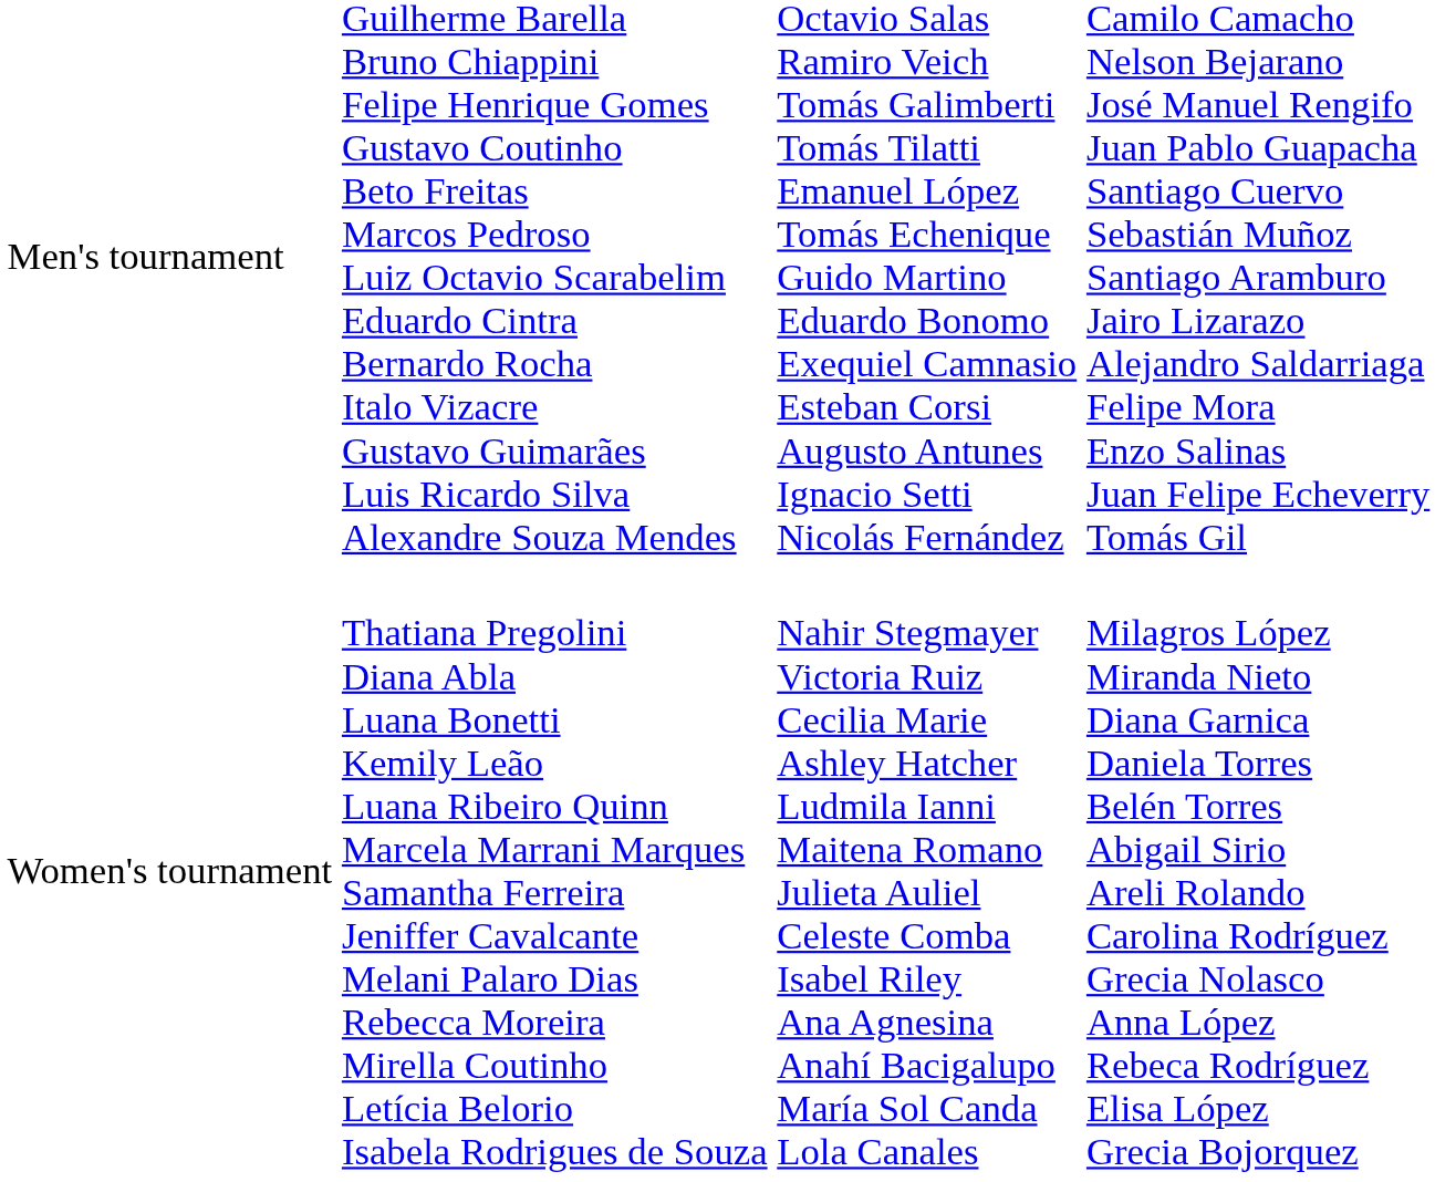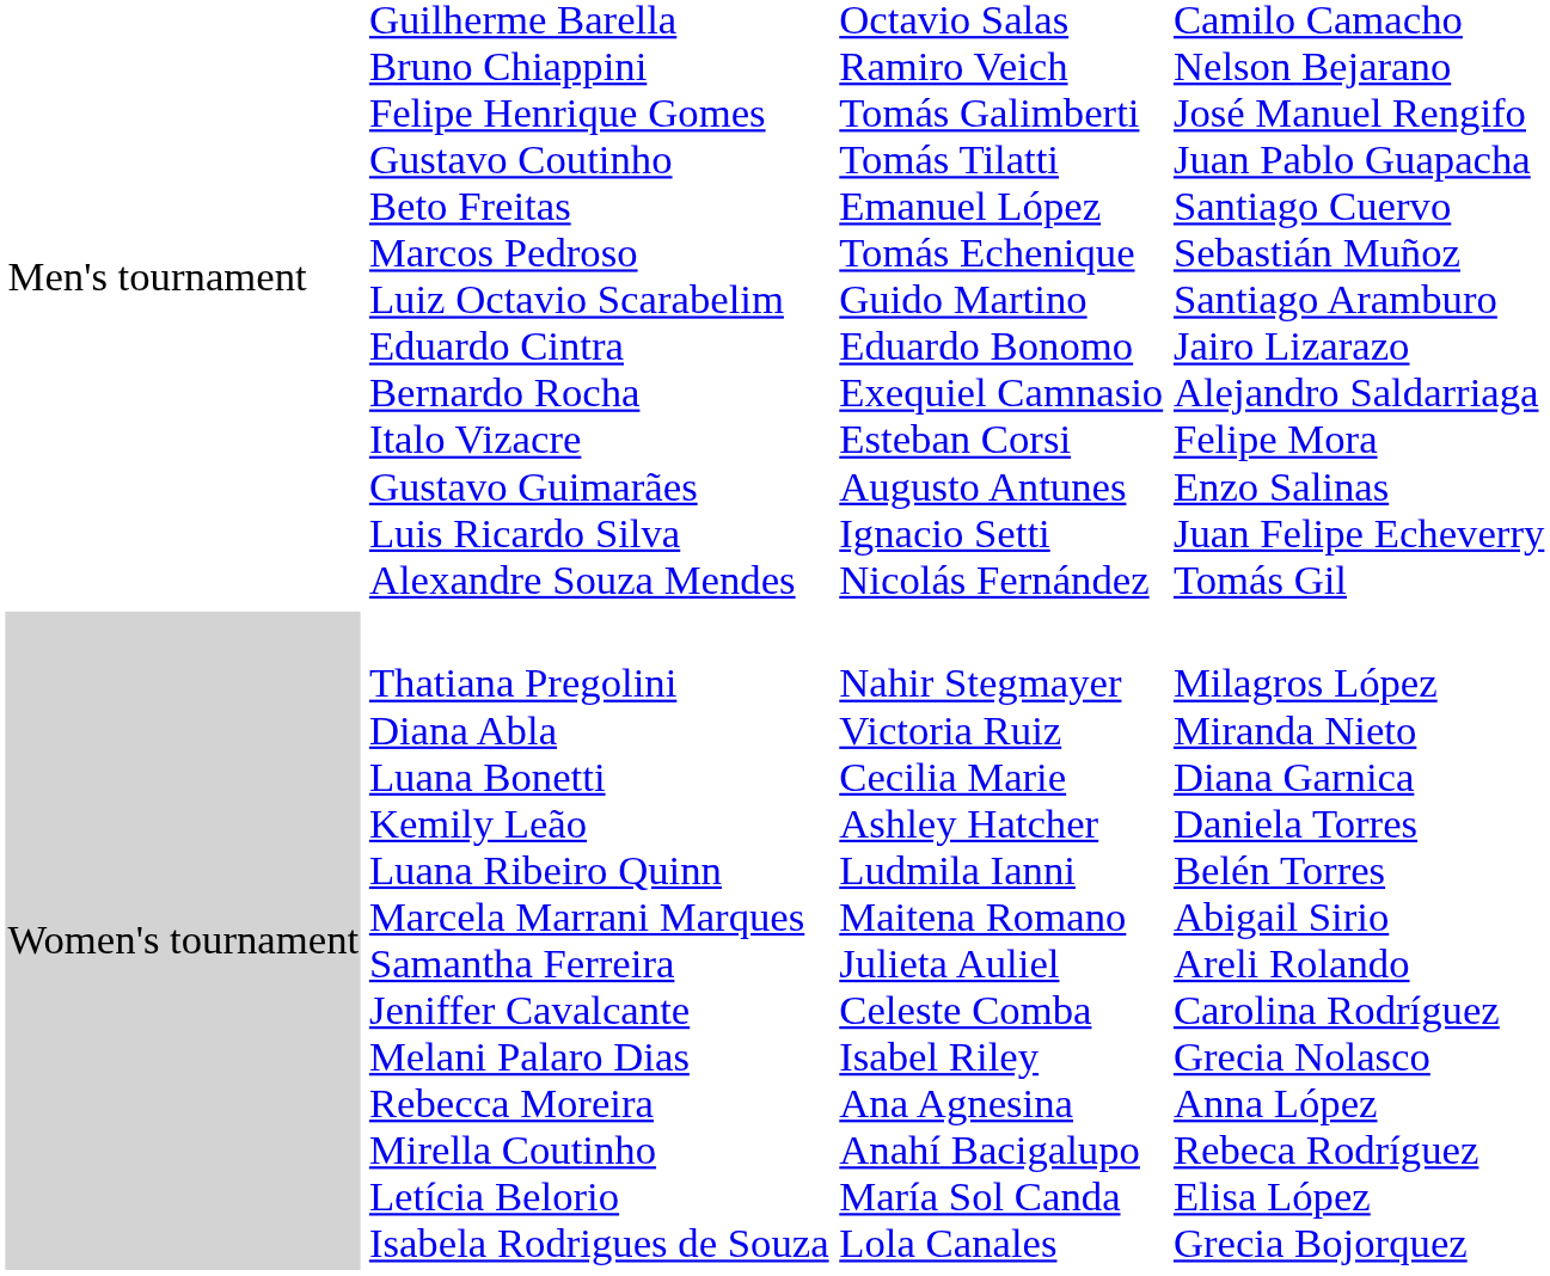Women's tournament | column 1: no background -> lightgrey background
